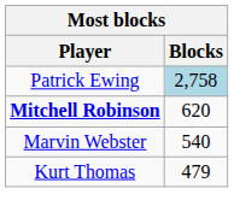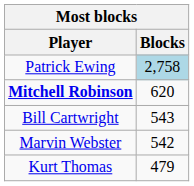+ row: Bill Cartwright | 543
Marvin Webster | Blocks: 540 -> 542
